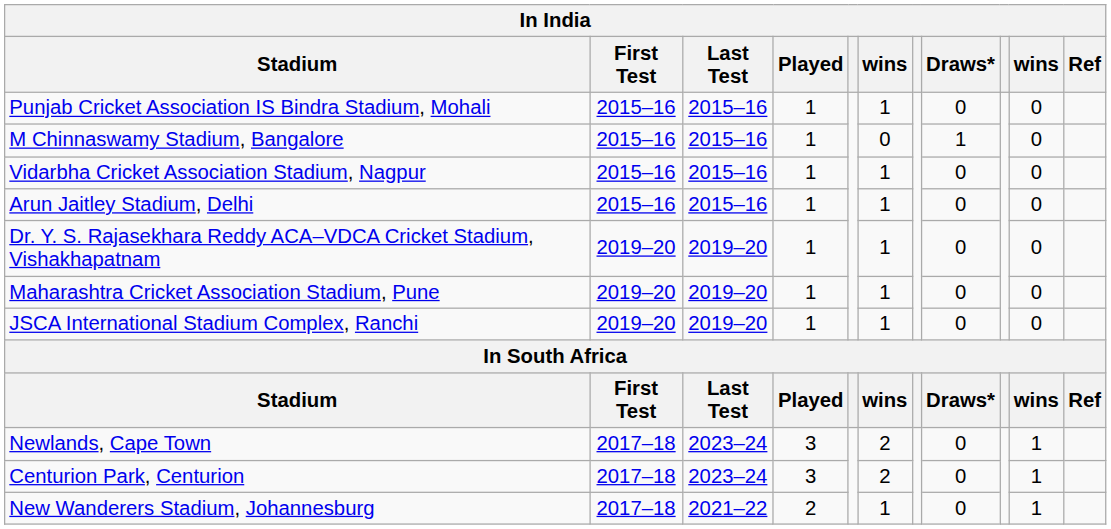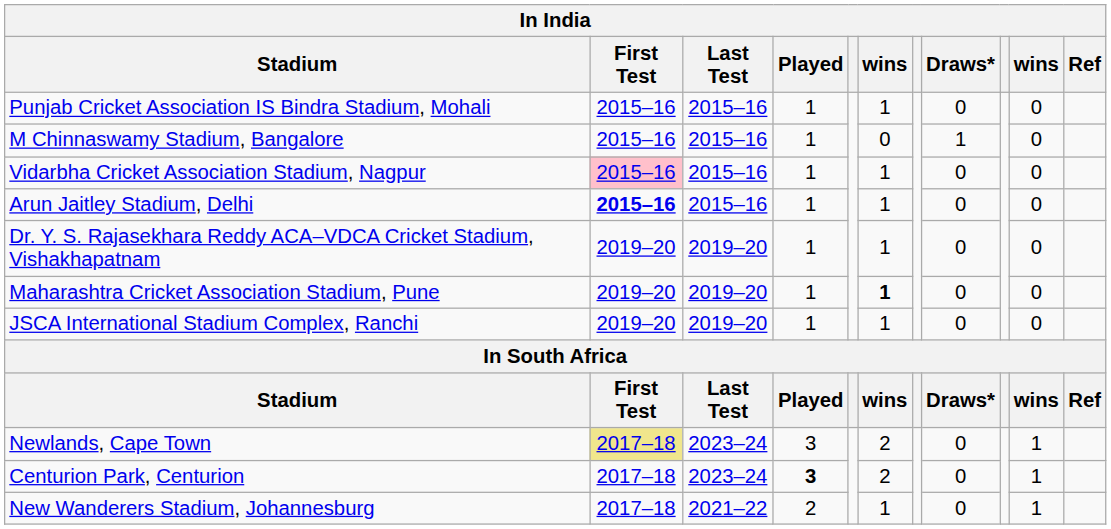Vidarbha Cricket Association Stadium, Nagpur | First Test: no background -> pink background
Arun Jaitley Stadium, Delhi | First Test: normal -> bold
Maharashtra Cricket Association Stadium, Pune | column 6: normal -> bold
Newlands, Cape Town | First Test: no background -> khaki background
Centurion Park, Centurion | Played: normal -> bold
